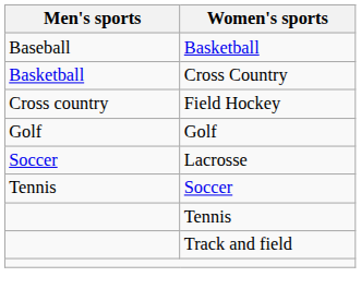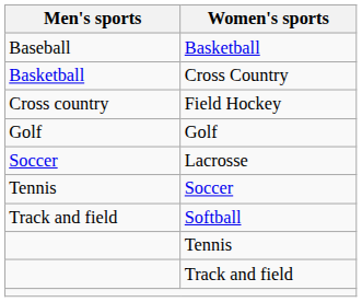+ row: Track and field | Softball
